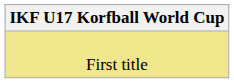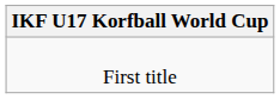row 2 | column 1: khaki background -> no background
